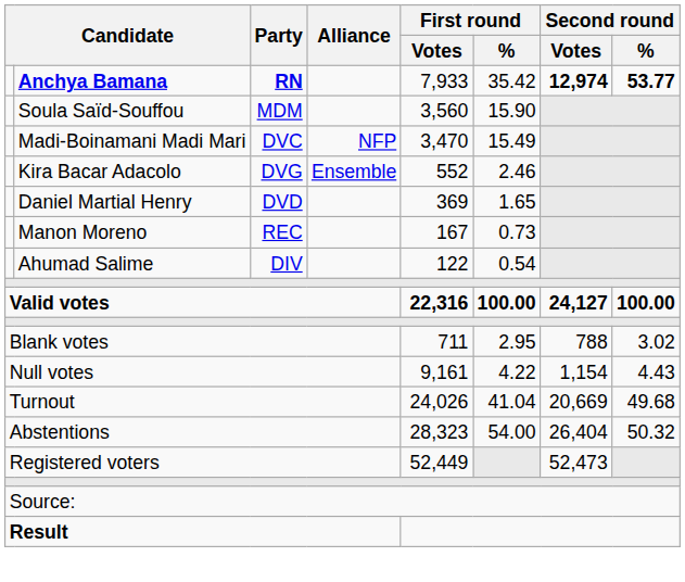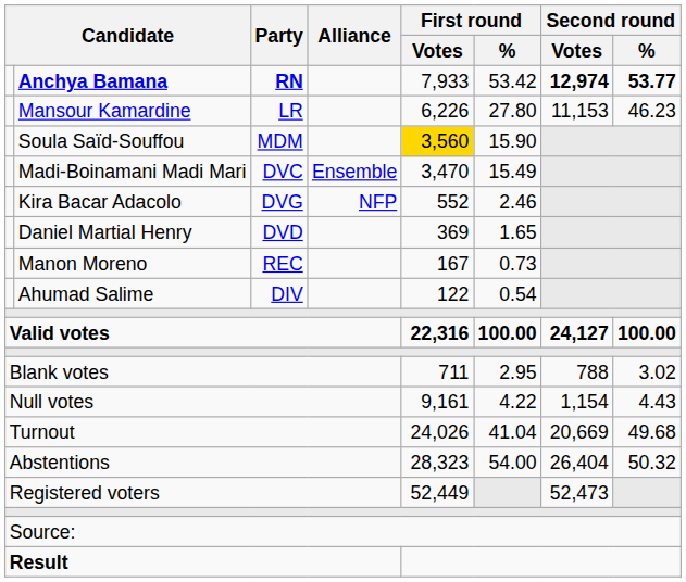Anchya Bamana | First round / %: 35.42 -> 53.42
+ row: Mansour Kamardine | LR | 6,226 | 27.80 | 11,153 | 46.23
Soula Saïd-Souffou | First round / Votes: no background -> gold background
Madi-Boinamani Madi Mari | Alliance: NFP -> Ensemble
Kira Bacar Adacolo | Alliance: Ensemble -> NFP
